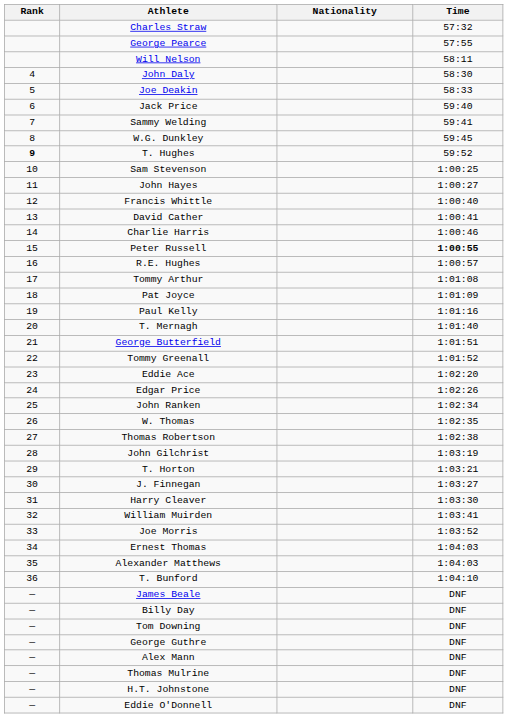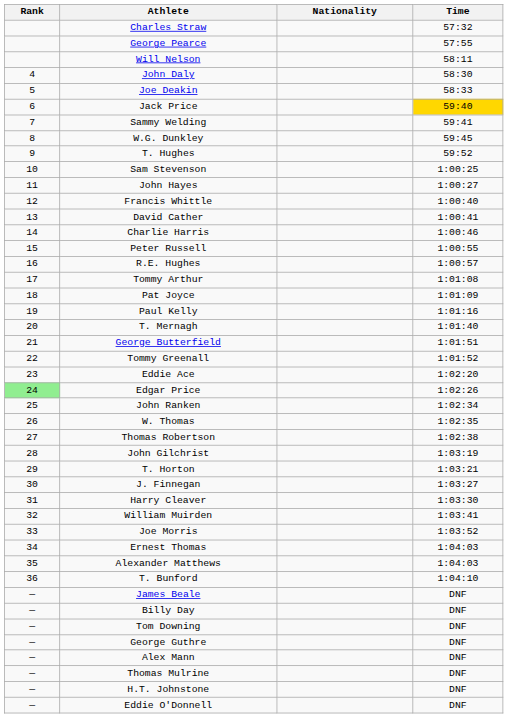Jack Price | Time: no background -> gold background
T. Hughes | Rank: bold -> normal
Peter Russell | Time: bold -> normal
Edgar Price | Rank: no background -> lightgreen background
